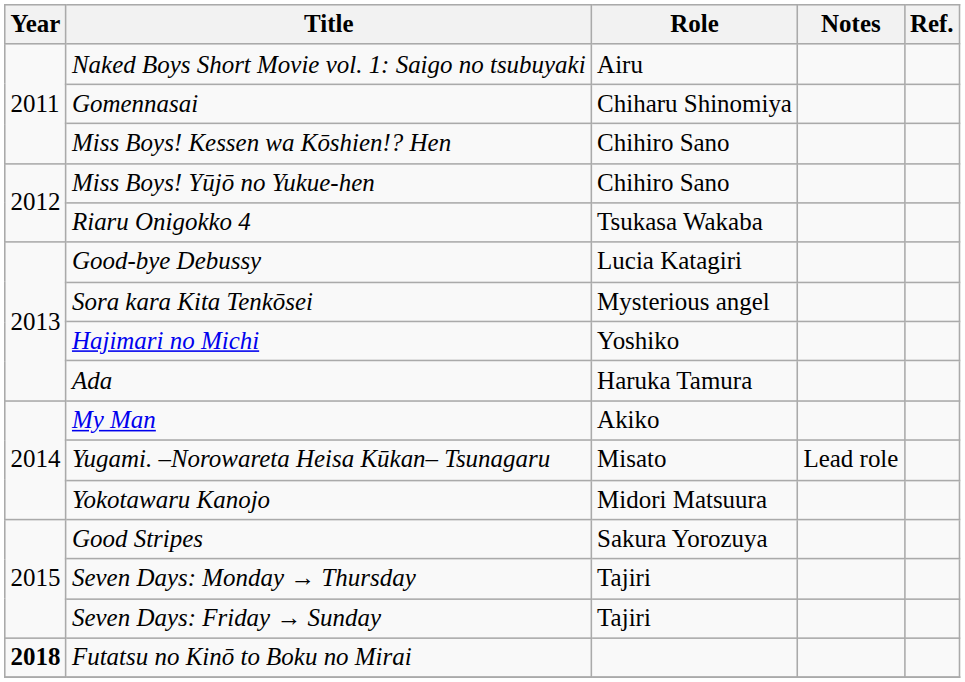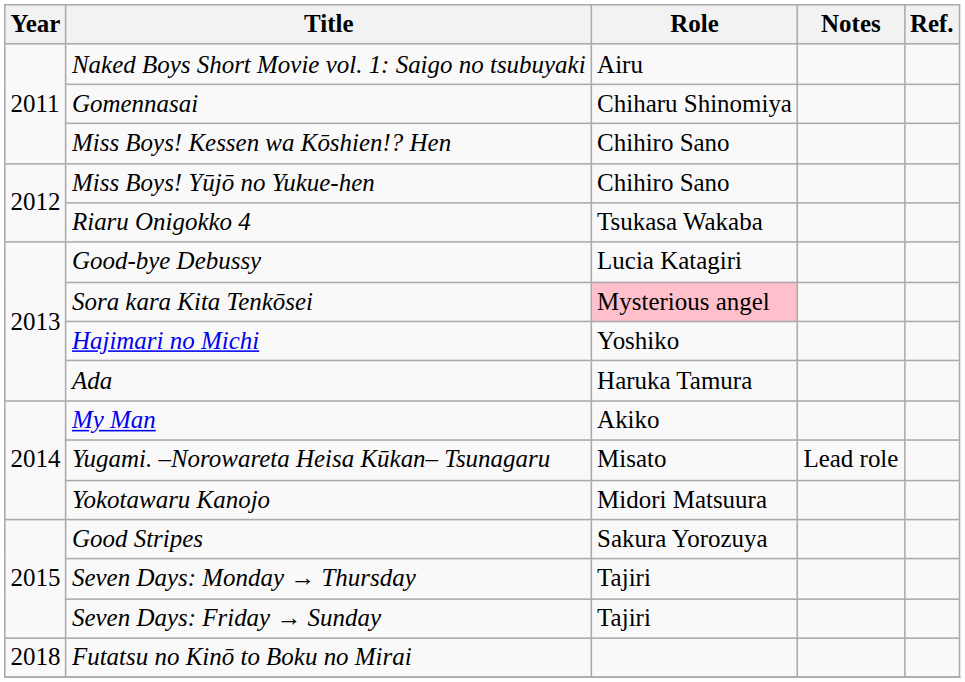Sora kara Kita Tenkōsei | Role: no background -> pink background
Futatsu no Kinō to Boku no Mirai | Year: bold -> normal
